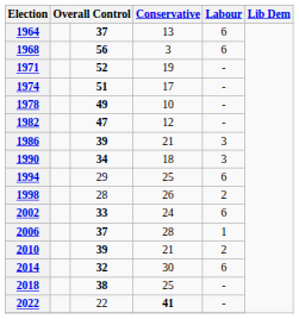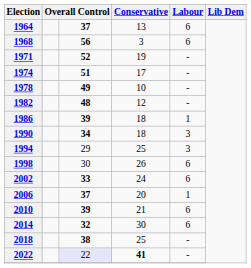1982 | column 3: 47 -> 48
1986 | Conservative: 21 -> 18
1986 | Labour: 3 -> 1
1994 | Labour: 6 -> 3
1998 | column 3: 28 -> 30
1998 | Labour: 2 -> 6
2006 | Conservative: 28 -> 20
2010 | Labour: 2 -> 6
2022 | column 3: no background -> lavender background
